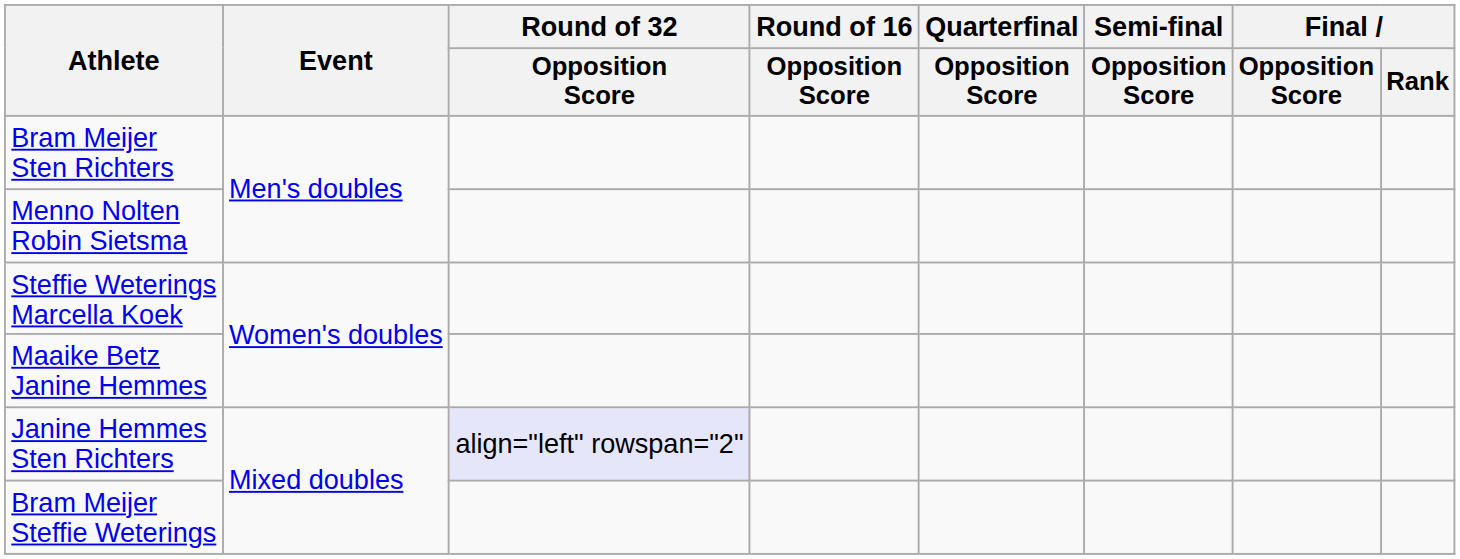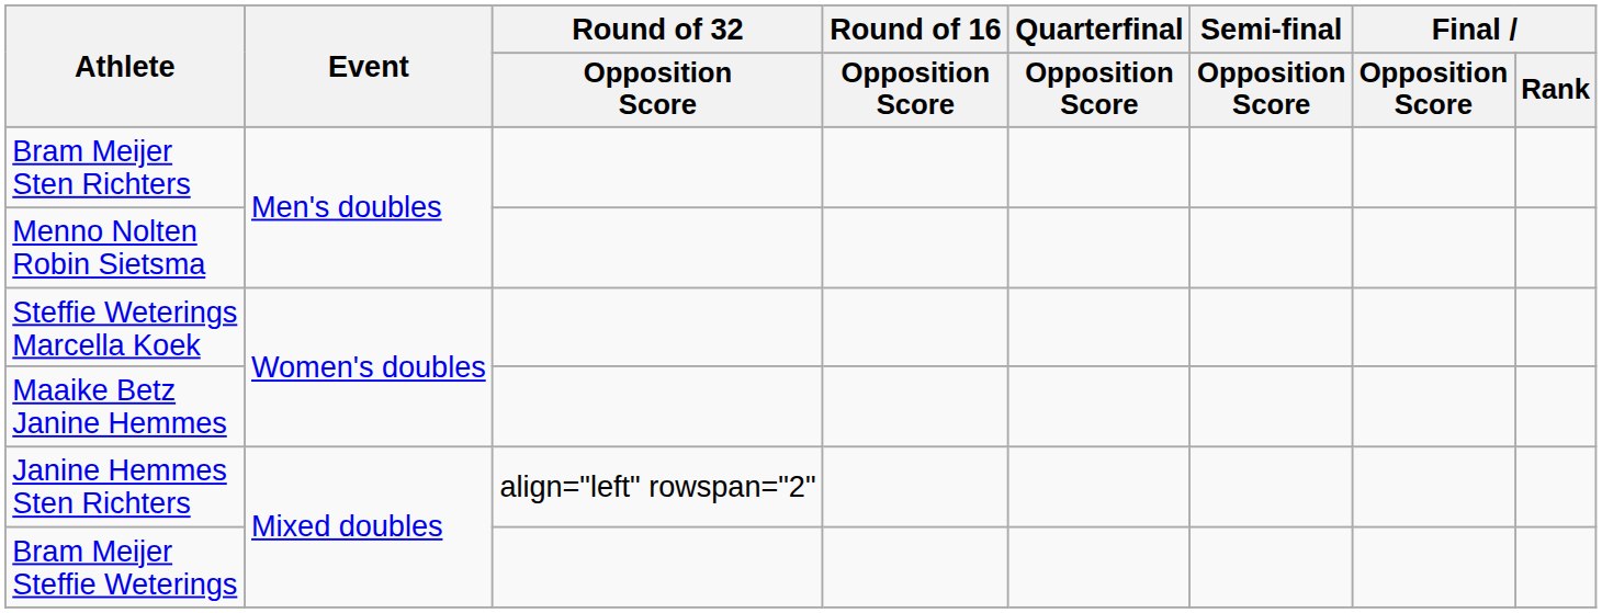Janine Hemmes Sten Richters | Round of 32 / Opposition Score: lavender background -> no background
